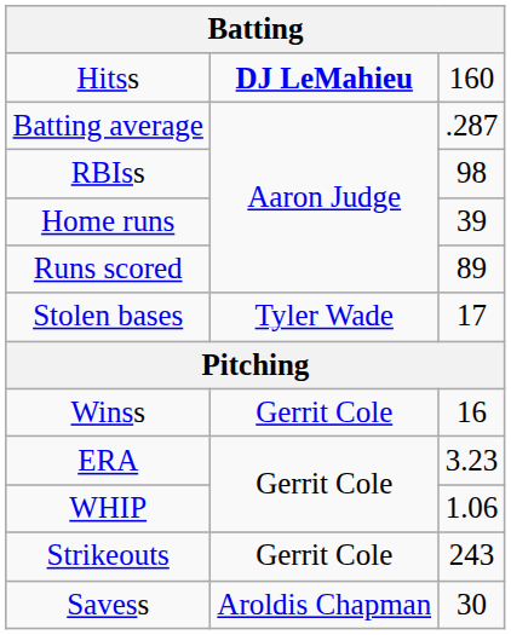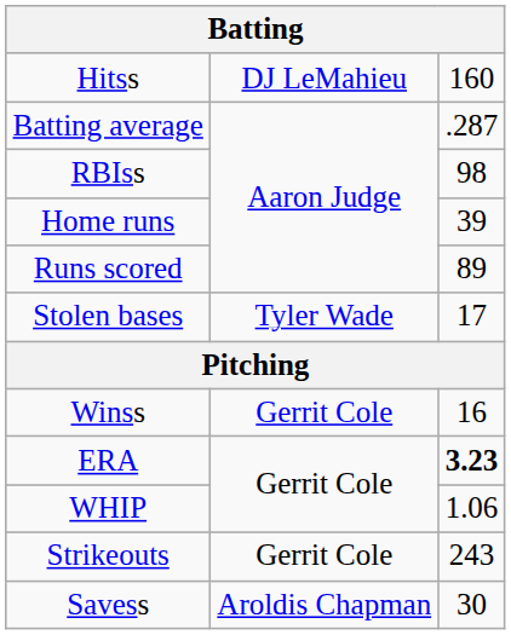Hitss | column 2: bold -> normal
ERA | column 3: normal -> bold
